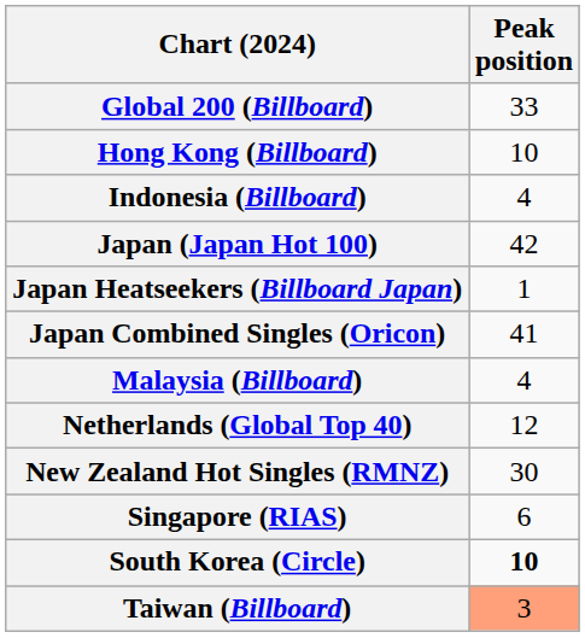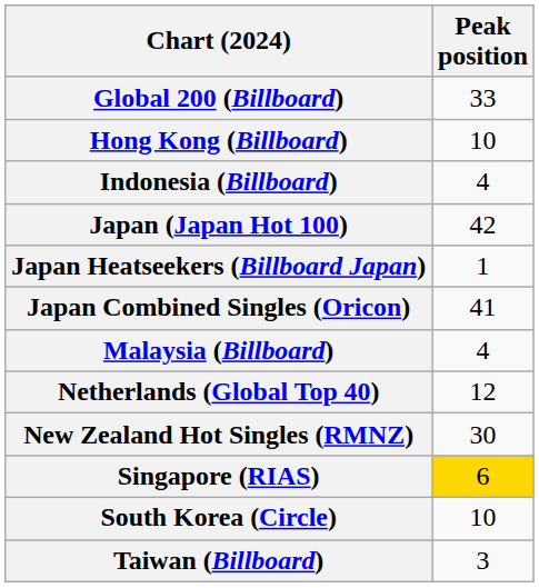Singapore (RIAS) | Peak position: no background -> gold background
South Korea (Circle) | Peak position: bold -> normal
Taiwan (Billboard) | Peak position: lightsalmon background -> no background
